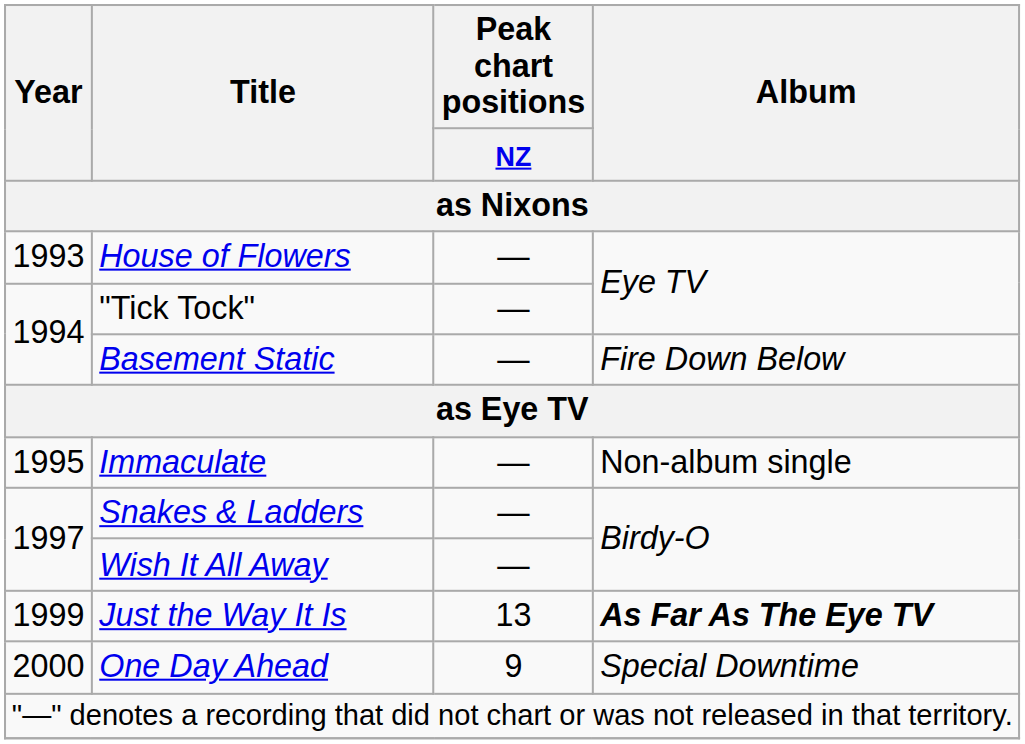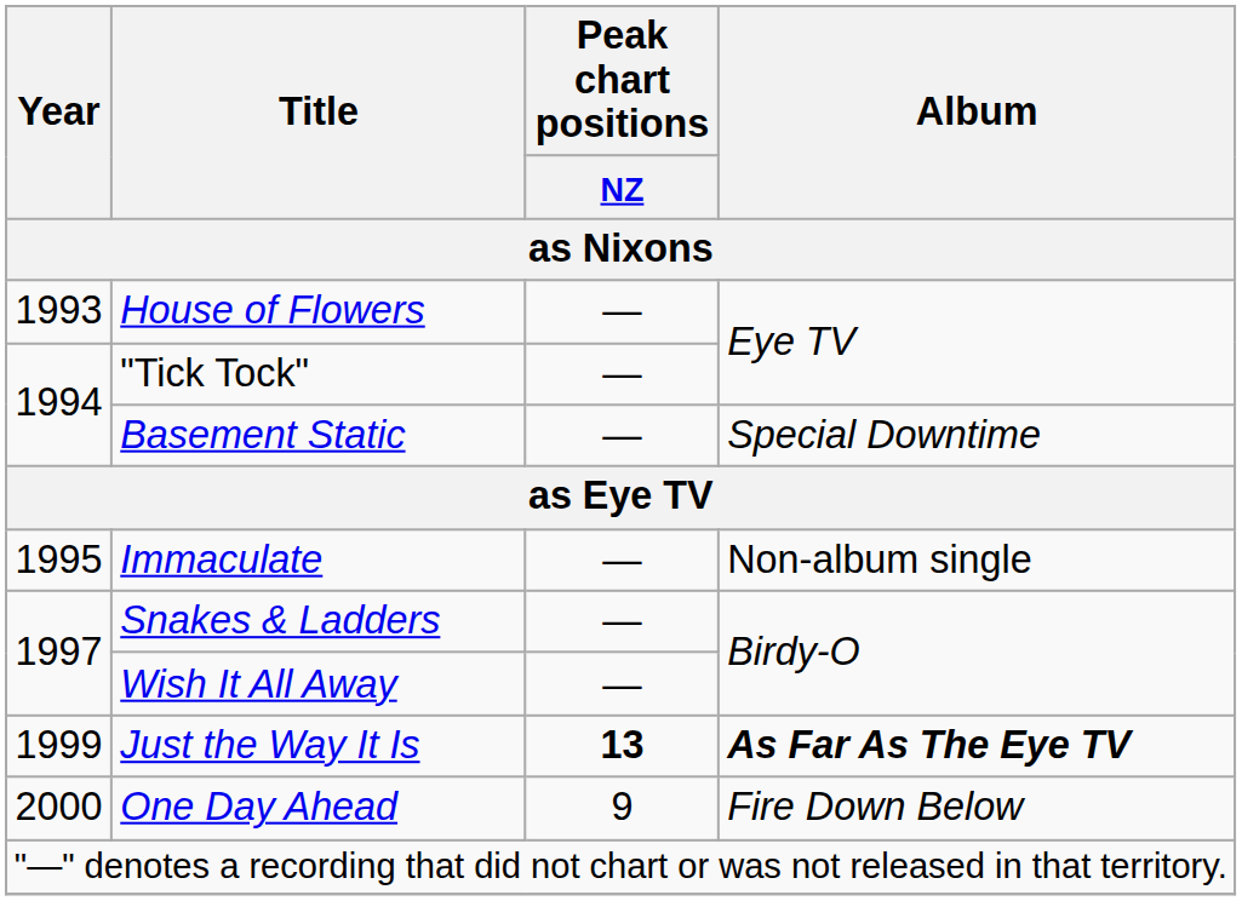Basement Static | Album: Fire Down Below -> Special Downtime
Just the Way It Is | Peak chart positions / NZ: normal -> bold
One Day Ahead | Album: Special Downtime -> Fire Down Below
